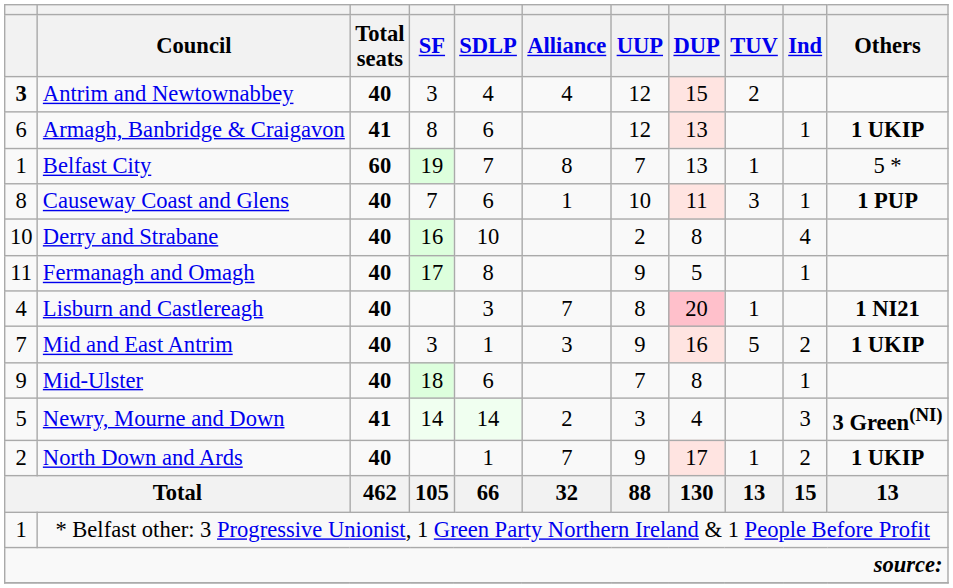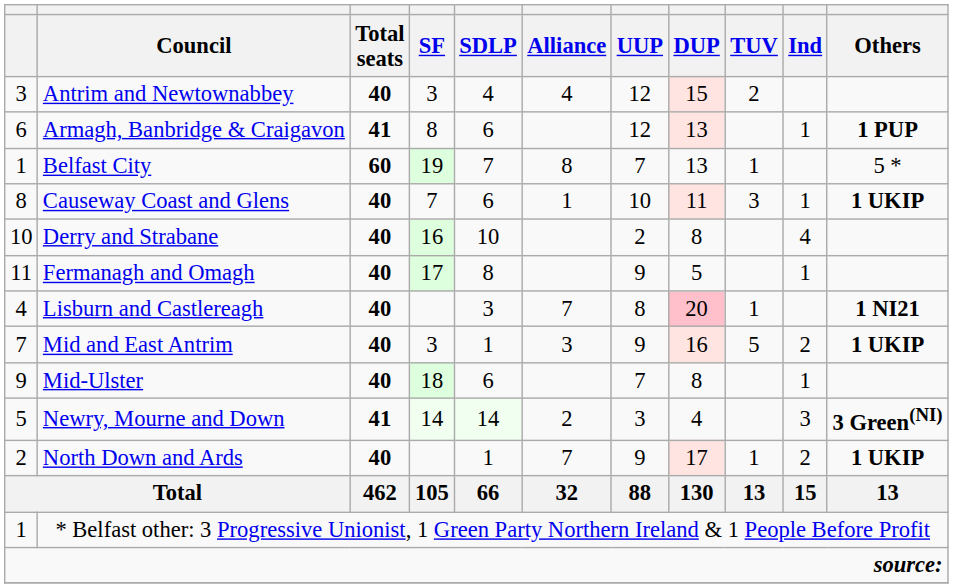Antrim and Newtownabbey | column 1: bold -> normal
Armagh, Banbridge & Craigavon | Others: 1 UKIP -> 1 PUP
Causeway Coast and Glens | Others: 1 PUP -> 1 UKIP
